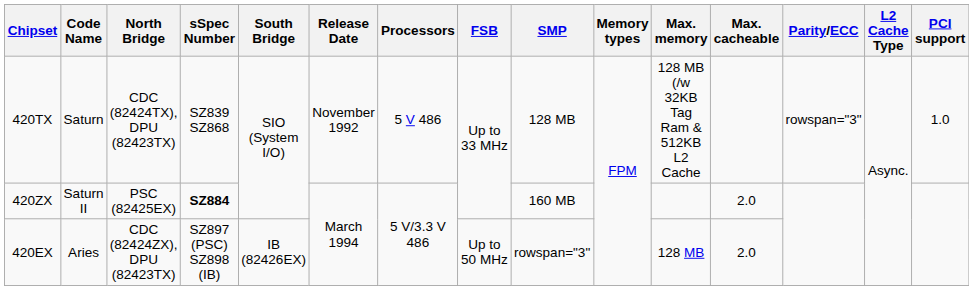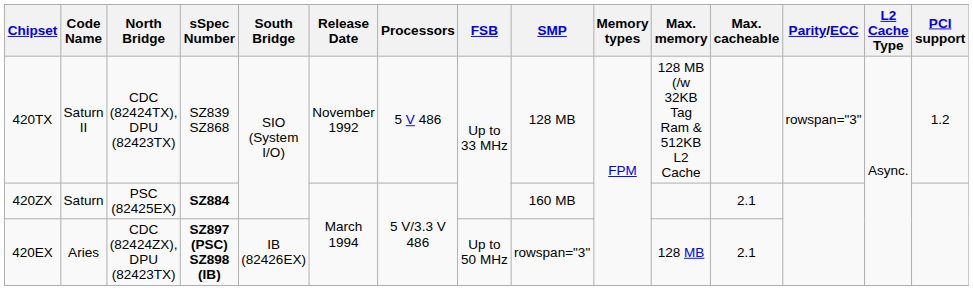420TX | Code Name: Saturn -> Saturn II
420TX | PCI support: 1.0 -> 1.2
420ZX | Code Name: Saturn II -> Saturn
420ZX | Max. cacheable: 2.0 -> 2.1
420EX | sSpec Number: normal -> bold
420EX | Max. cacheable: 2.0 -> 2.1
